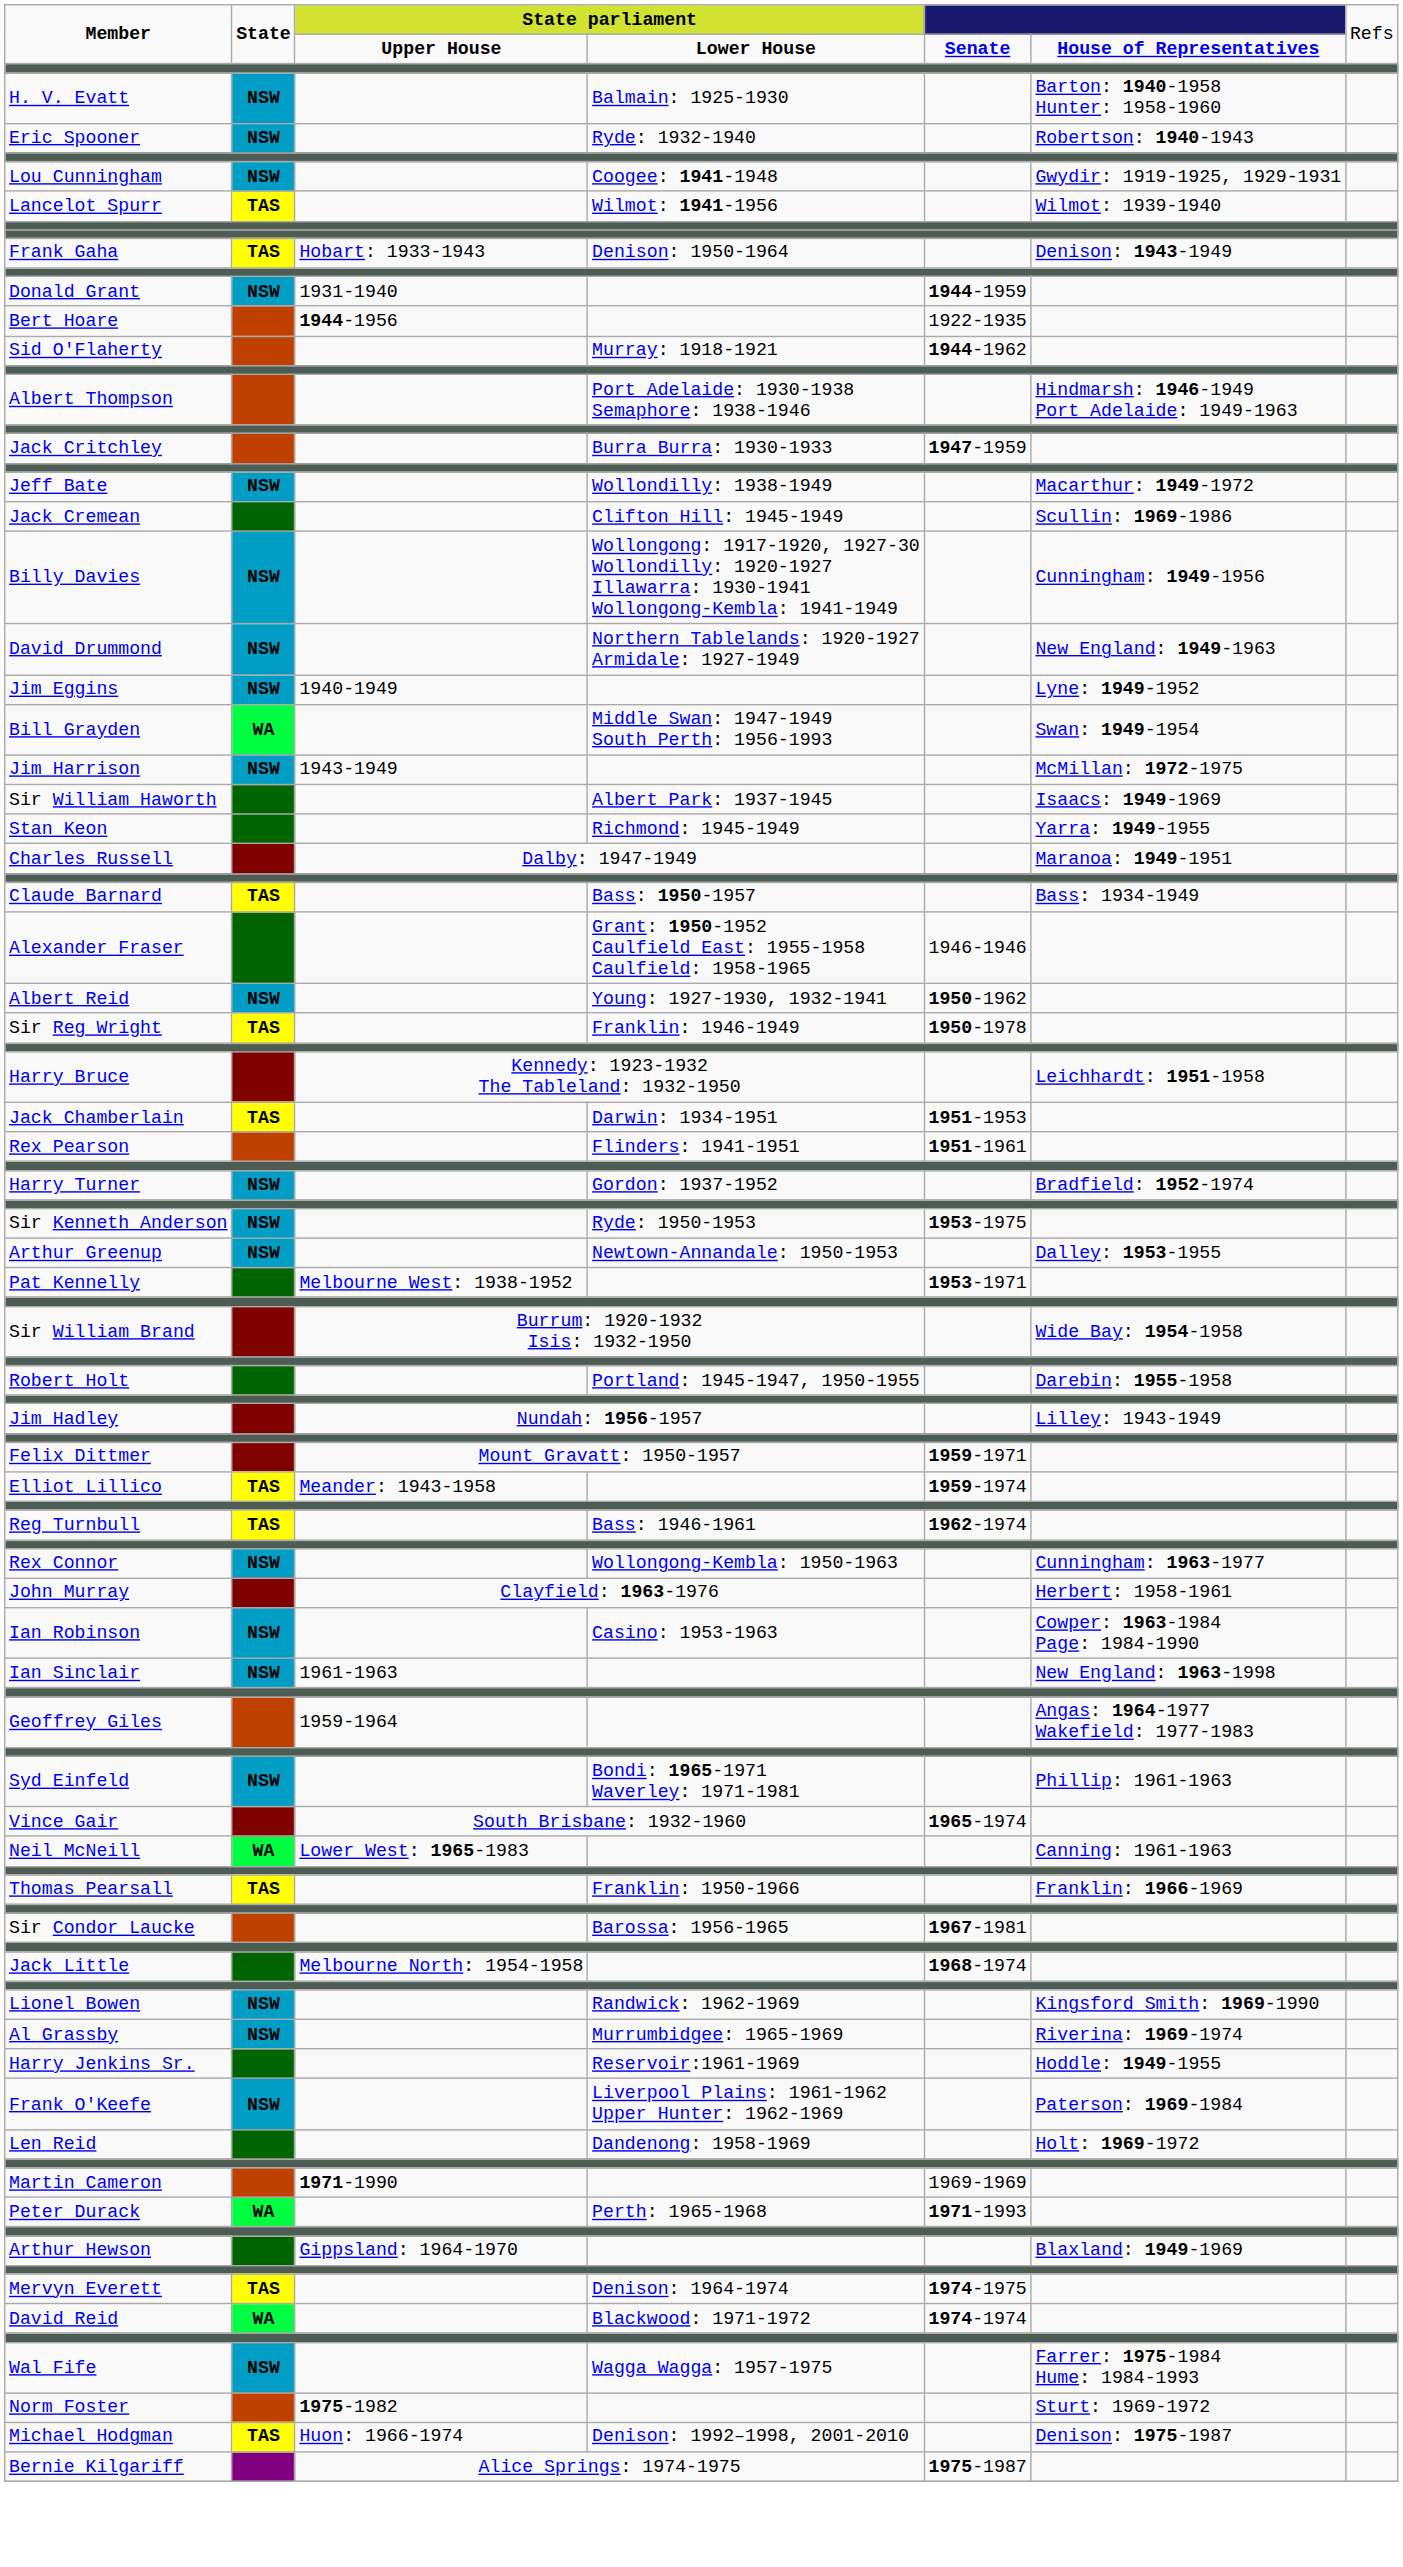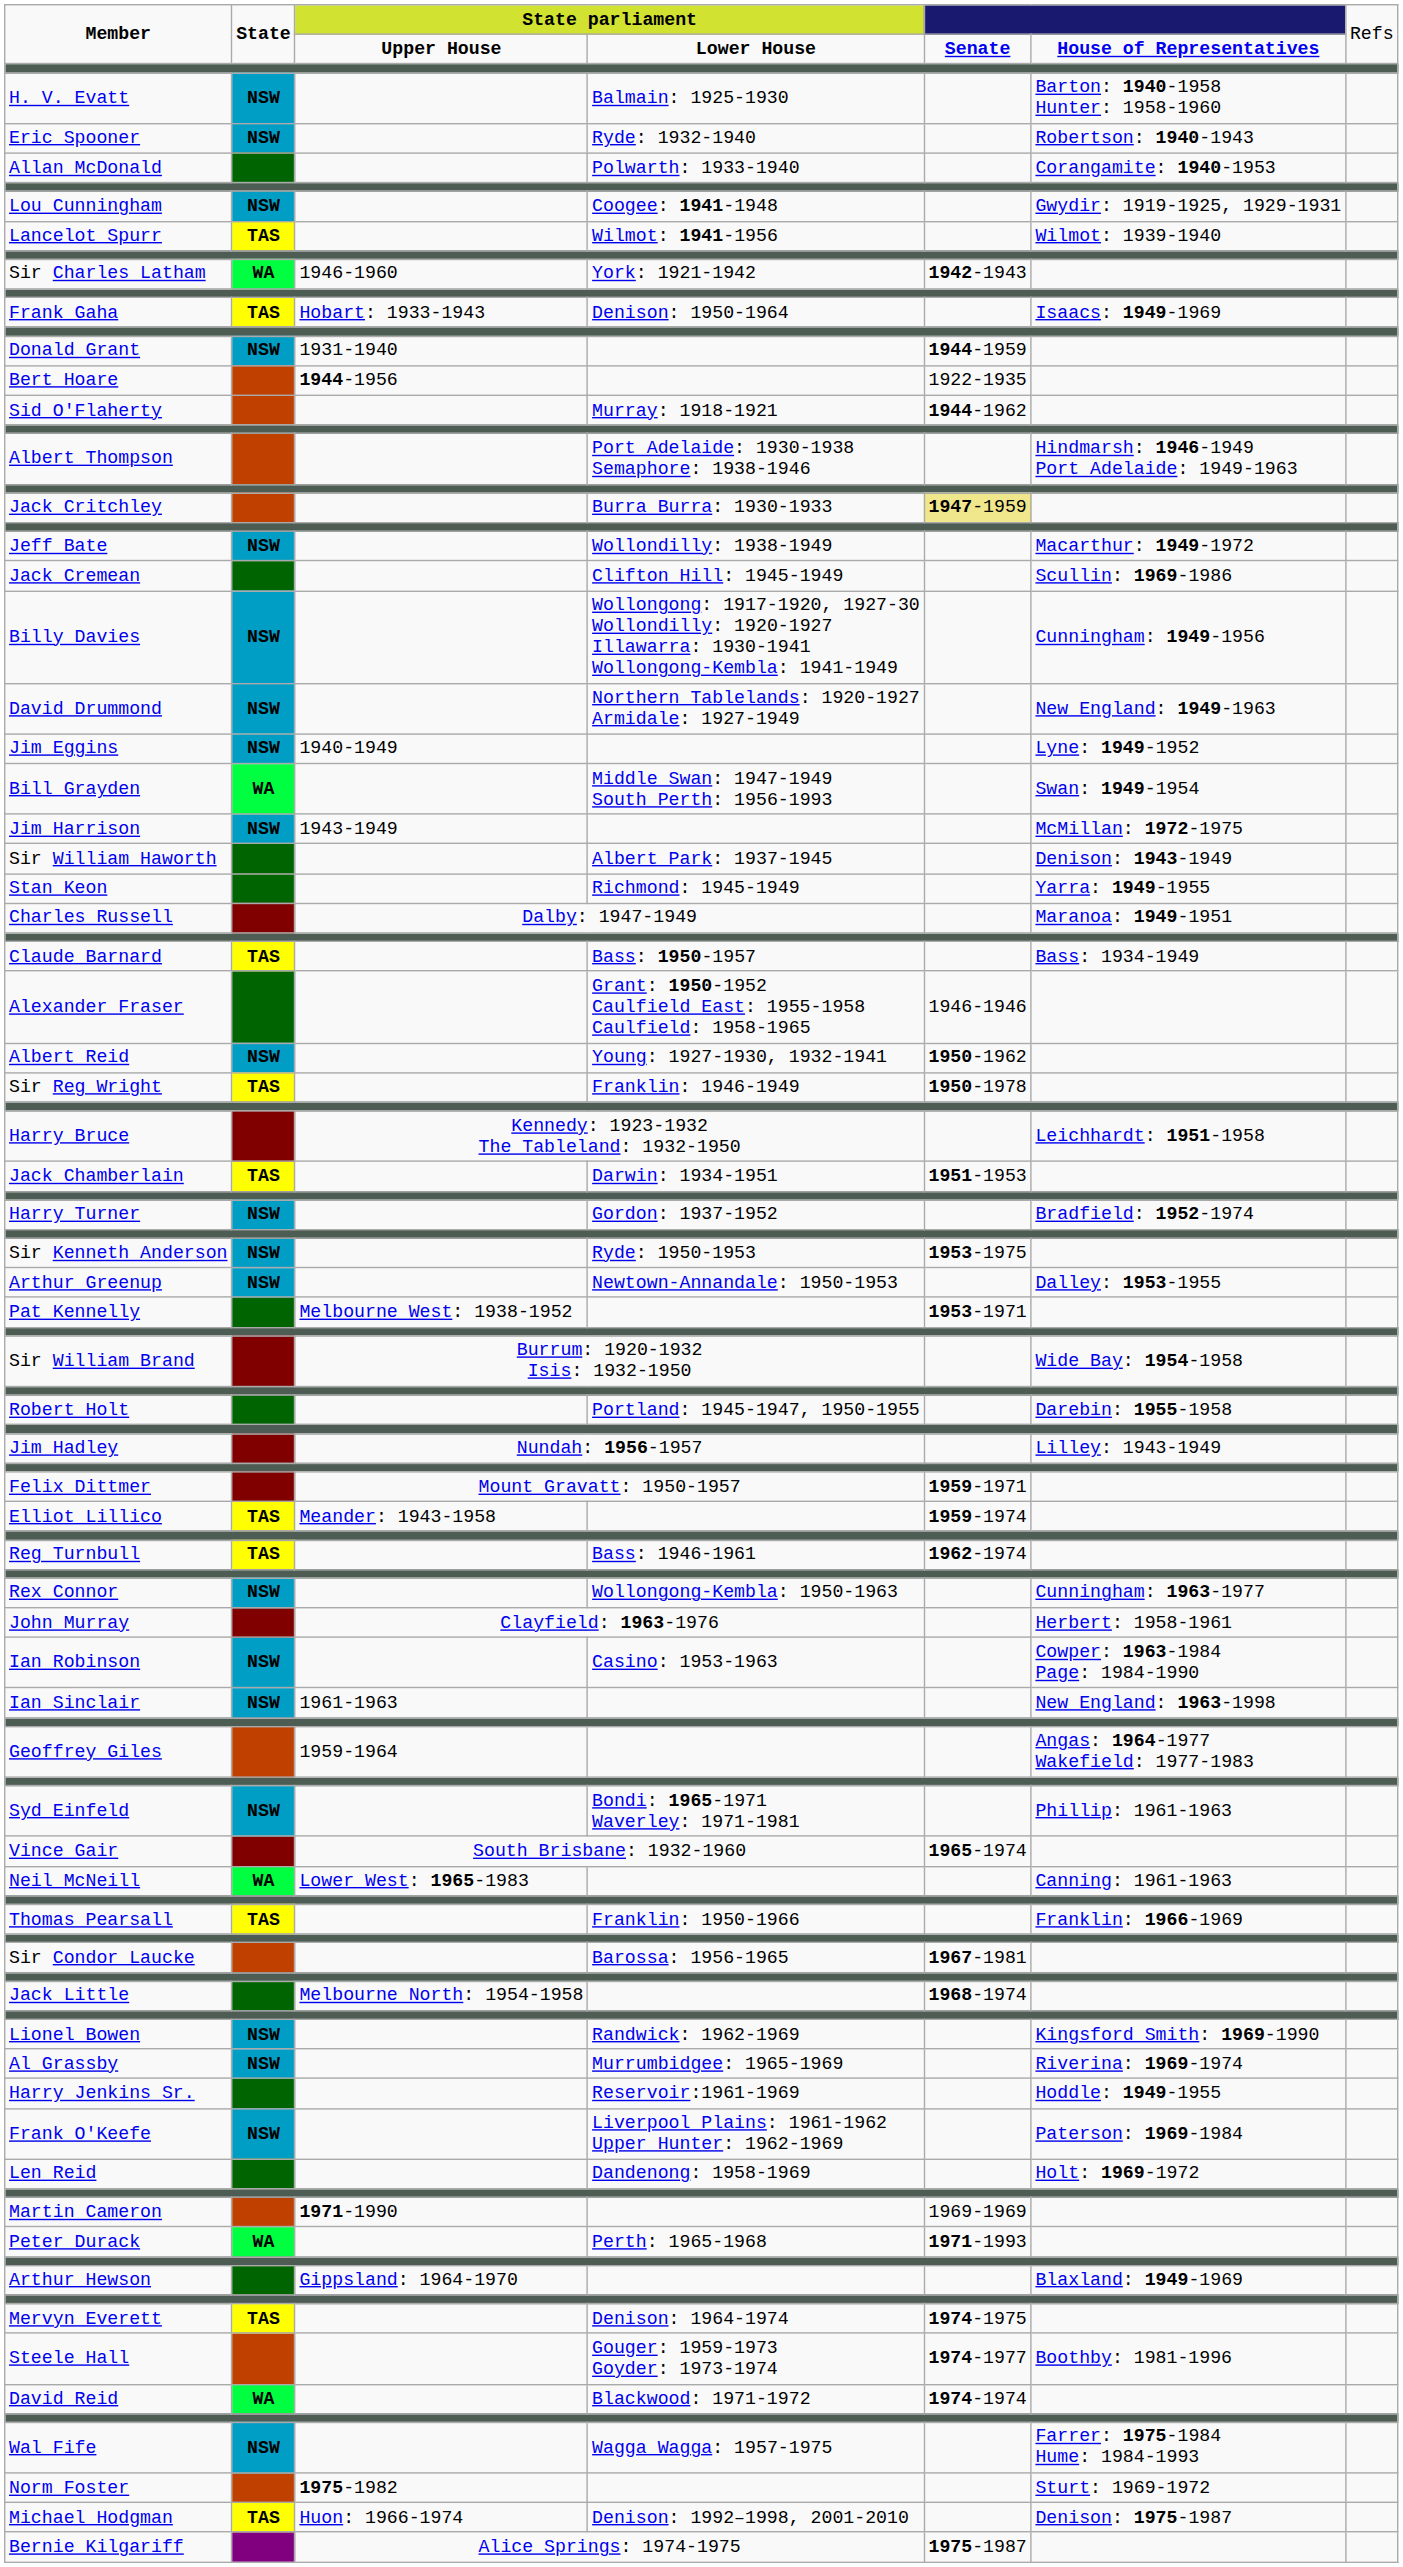+ row: Allan McDonald | Polwarth: 1933-1940 | Corangamite: 1940-1953
+ row: Sir Charles Latham | WA | 1946-1960 | York: 1921-1942 | 1942-1943
Frank Gaha | column 6: Denison: 1943-1949 -> Isaacs: 1949-1969
Jack Critchley | column 5: no background -> khaki background
Sir William Haworth | column 6: Isaacs: 1949-1969 -> Denison: 1943-1949
- row: Rex Pearson | Flinders: 1941-1951 | 1951-1961
+ row: Steele Hall | Gouger: 1959-1973 Goyder: 1973-1974 | 1974-1977 | Boothby: 1981-1996
